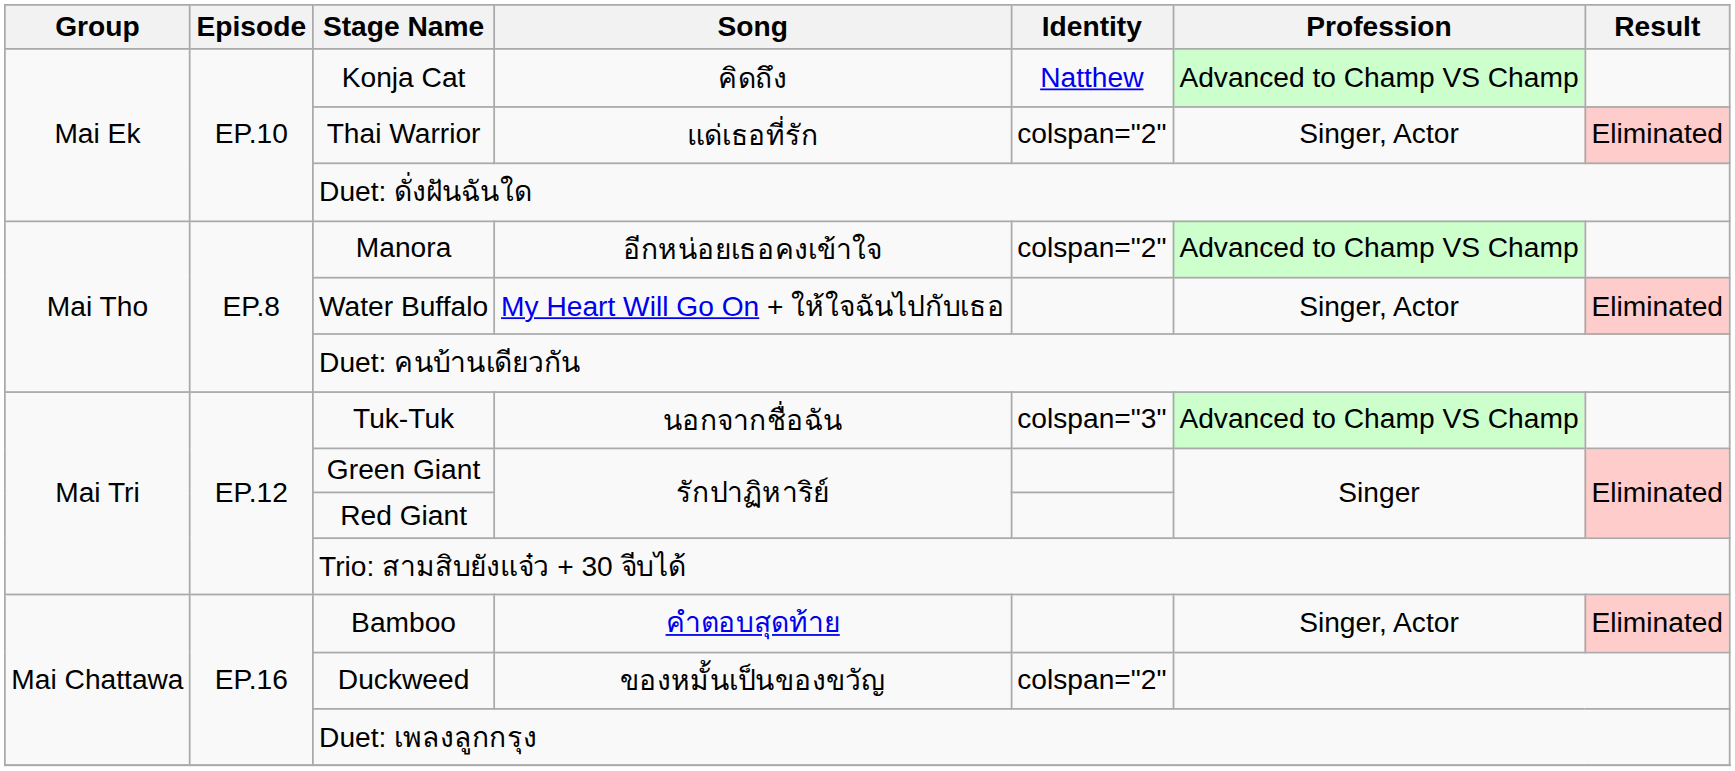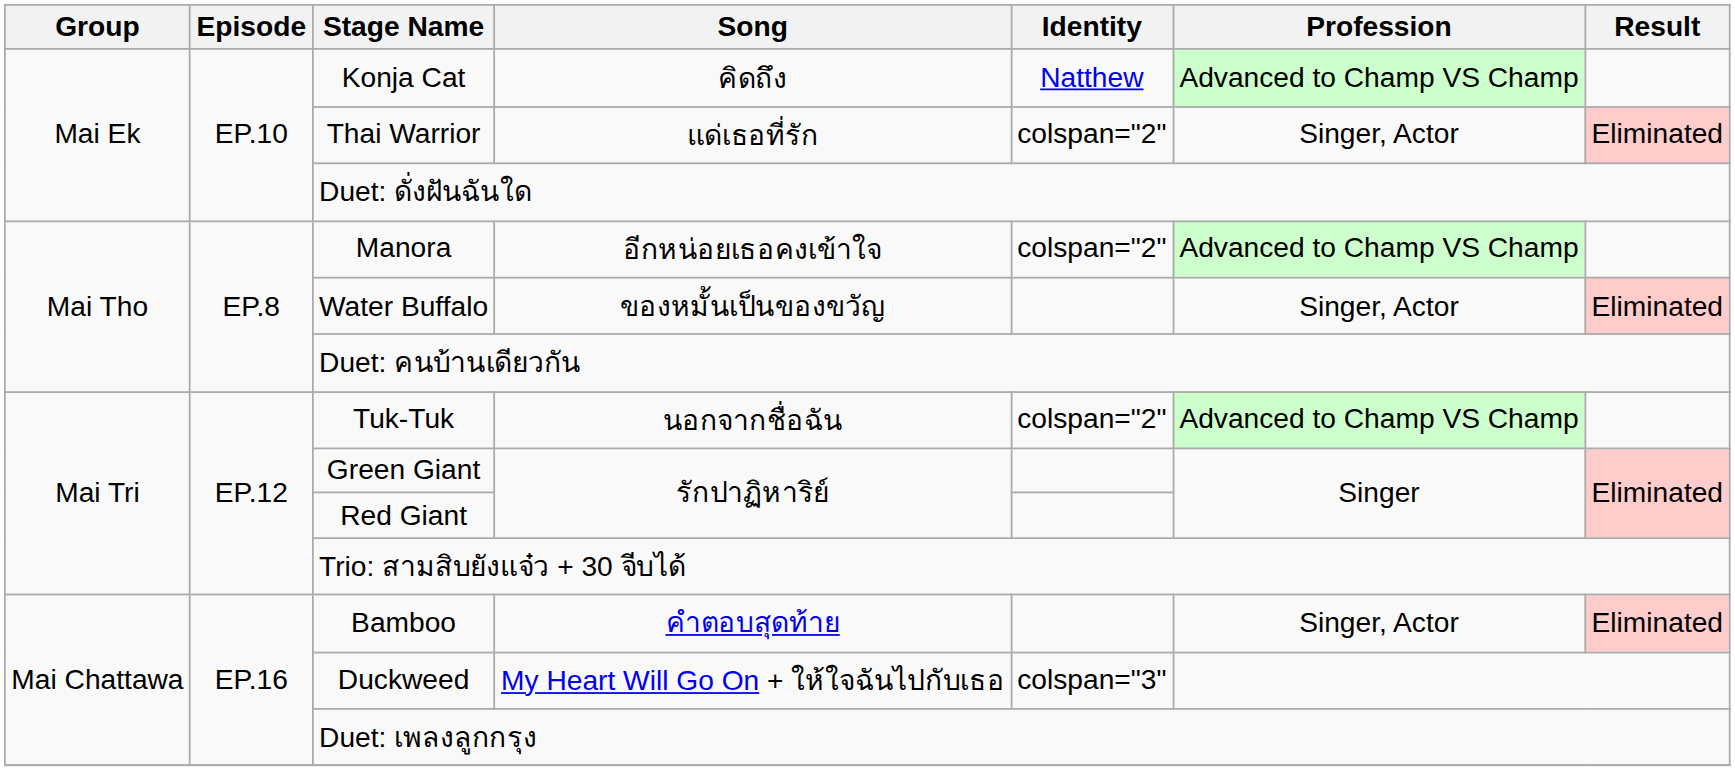Water Buffalo | Song: My Heart Will Go On + ให้ใจฉันไปกับเธอ -> ของหมั้นเป็นของขวัญ
Tuk-Tuk | Identity: colspan="3" -> colspan="2"
Duckweed | Song: ของหมั้นเป็นของขวัญ -> My Heart Will Go On + ให้ใจฉันไปกับเธอ
Duckweed | Identity: colspan="2" -> colspan="3"
